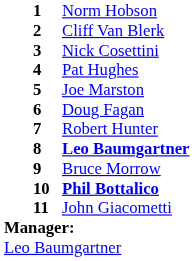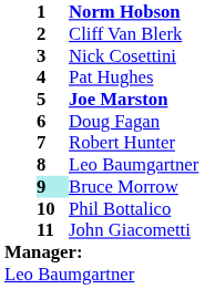Norm Hobson | column 2: normal -> bold
Joe Marston | column 2: normal -> bold
8 / Leo Baumgartner | column 2: bold -> normal
Bruce Morrow | column 1: no background -> paleturquoise background
Phil Bottalico | column 2: bold -> normal
